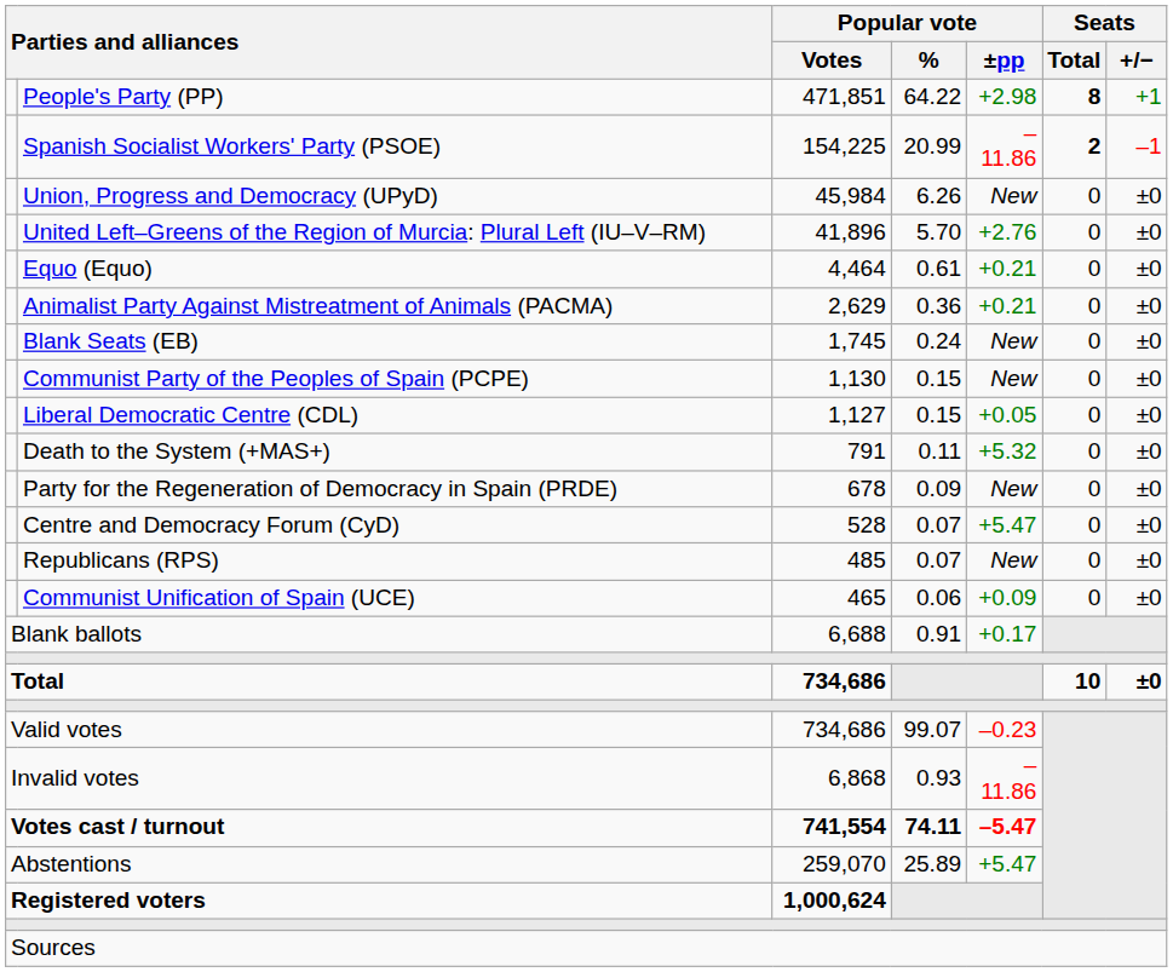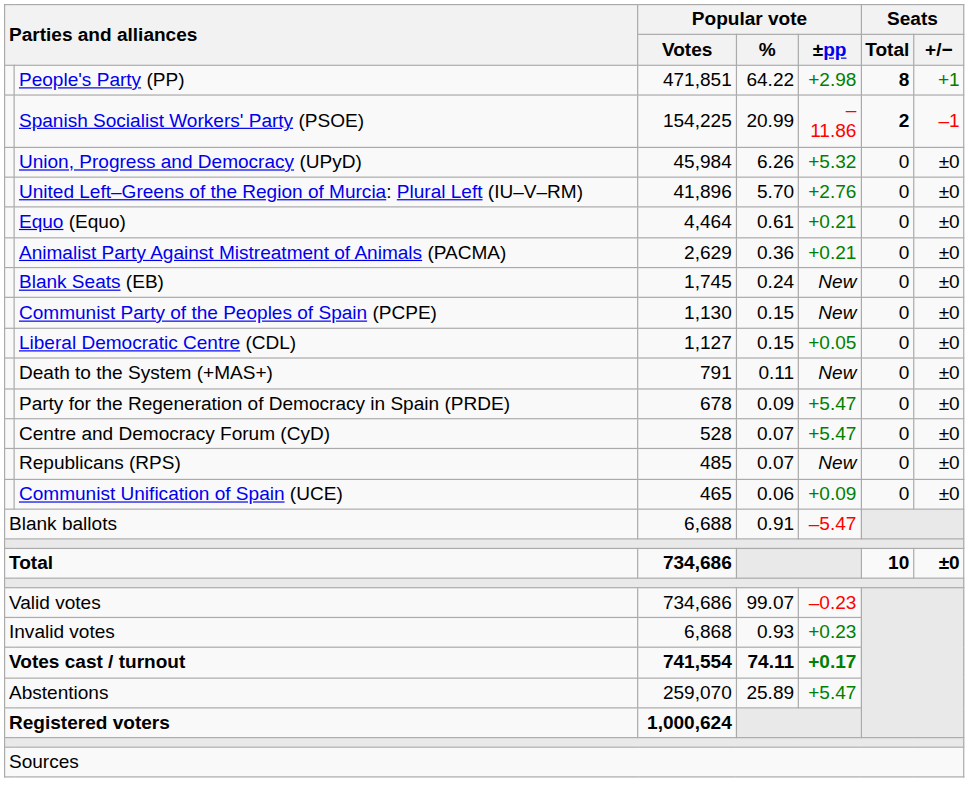Union, Progress and Democracy (UPyD) | Popular vote / ±pp: New -> +5.32
Death to the System (+MAS+) | Popular vote / ±pp: +5.32 -> New
Party for the Regeneration of Democracy in Spain (PRDE) | Popular vote / ±pp: New -> +5.47
Blank ballots | Popular vote / ±pp: +0.17 -> –5.47
Invalid votes | Popular vote / ±pp: –11.86 -> +0.23
Votes cast / turnout | Popular vote / ±pp: –5.47 -> +0.17
